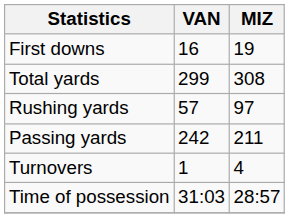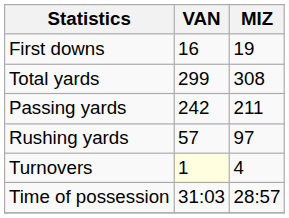rows swapped: Rushing yards <-> Passing yards
Turnovers | VAN: no background -> lightyellow background
